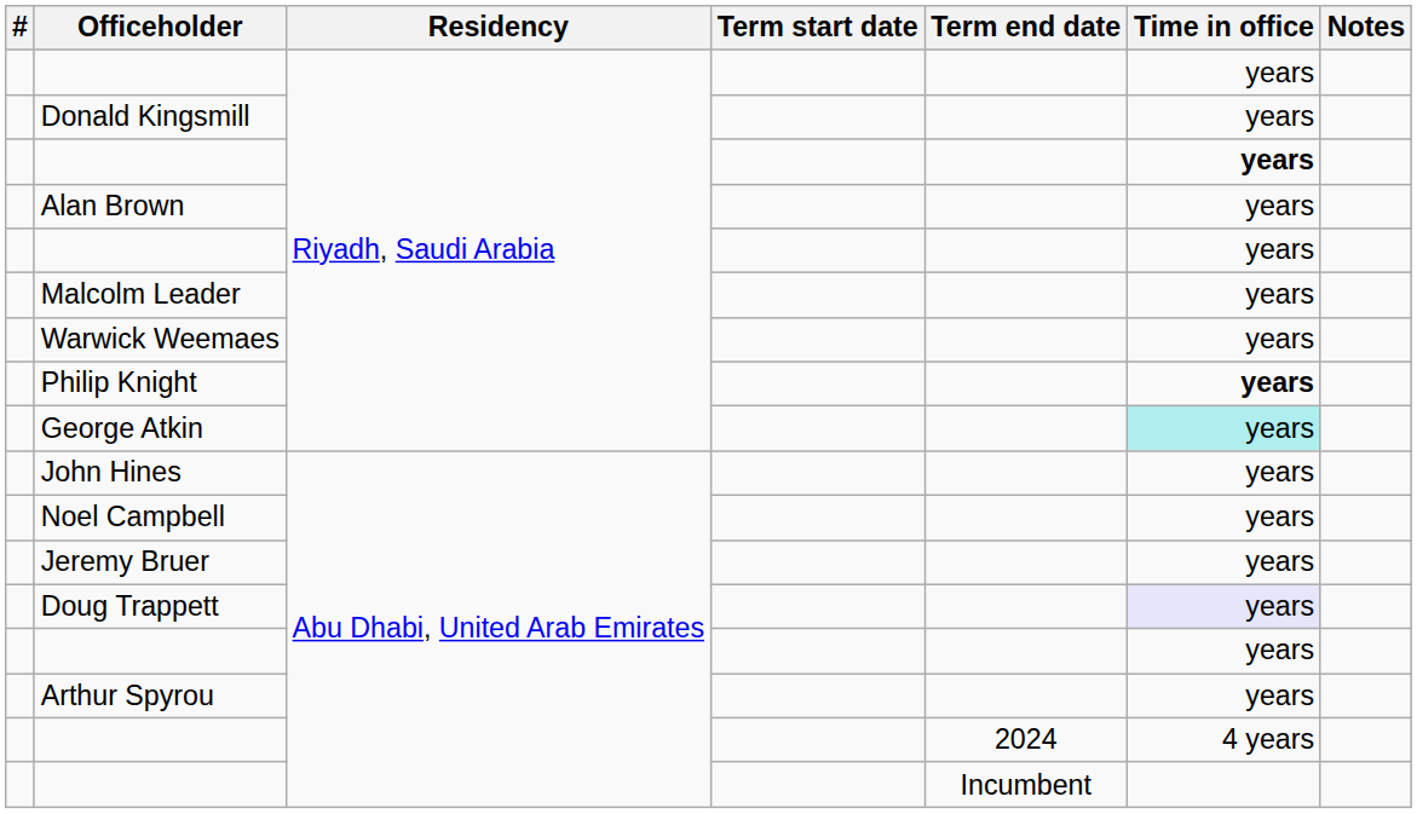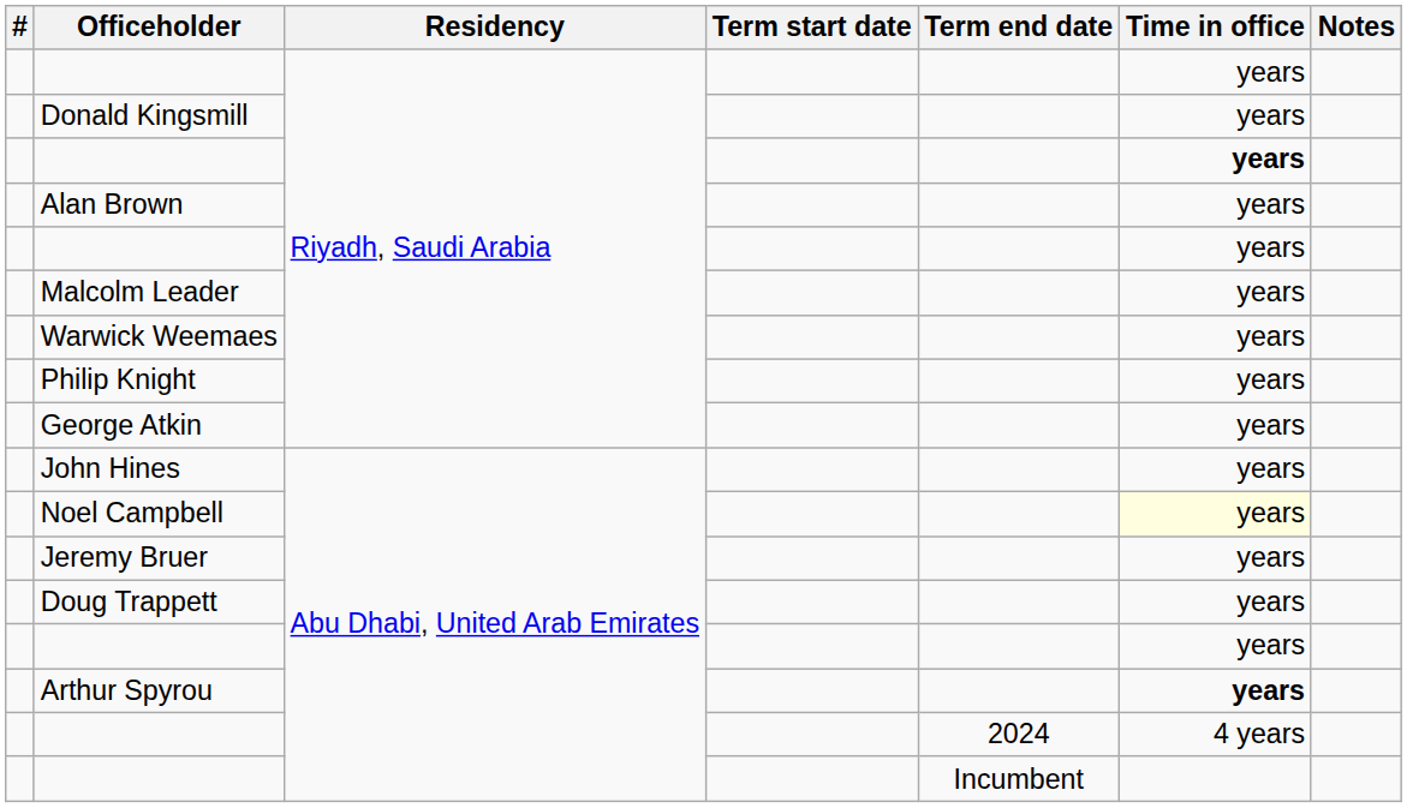Philip Knight | Time in office: bold -> normal
George Atkin | Time in office: paleturquoise background -> no background
Noel Campbell | Time in office: no background -> lightyellow background
Doug Trappett | Time in office: lavender background -> no background
Arthur Spyrou | Time in office: normal -> bold
